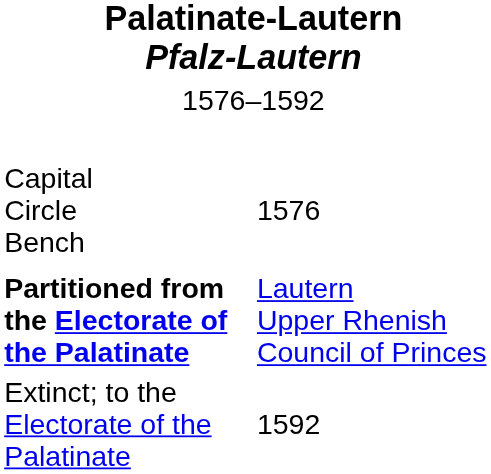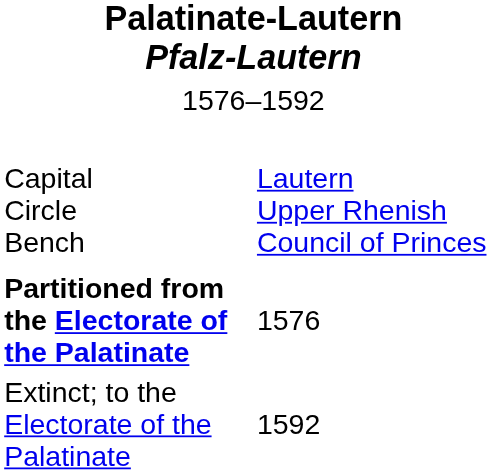row 3 | column 2: 1576 -> Lautern Upper Rhenish Council of Princes
row 4 | column 2: Lautern Upper Rhenish Council of Princes -> 1576
